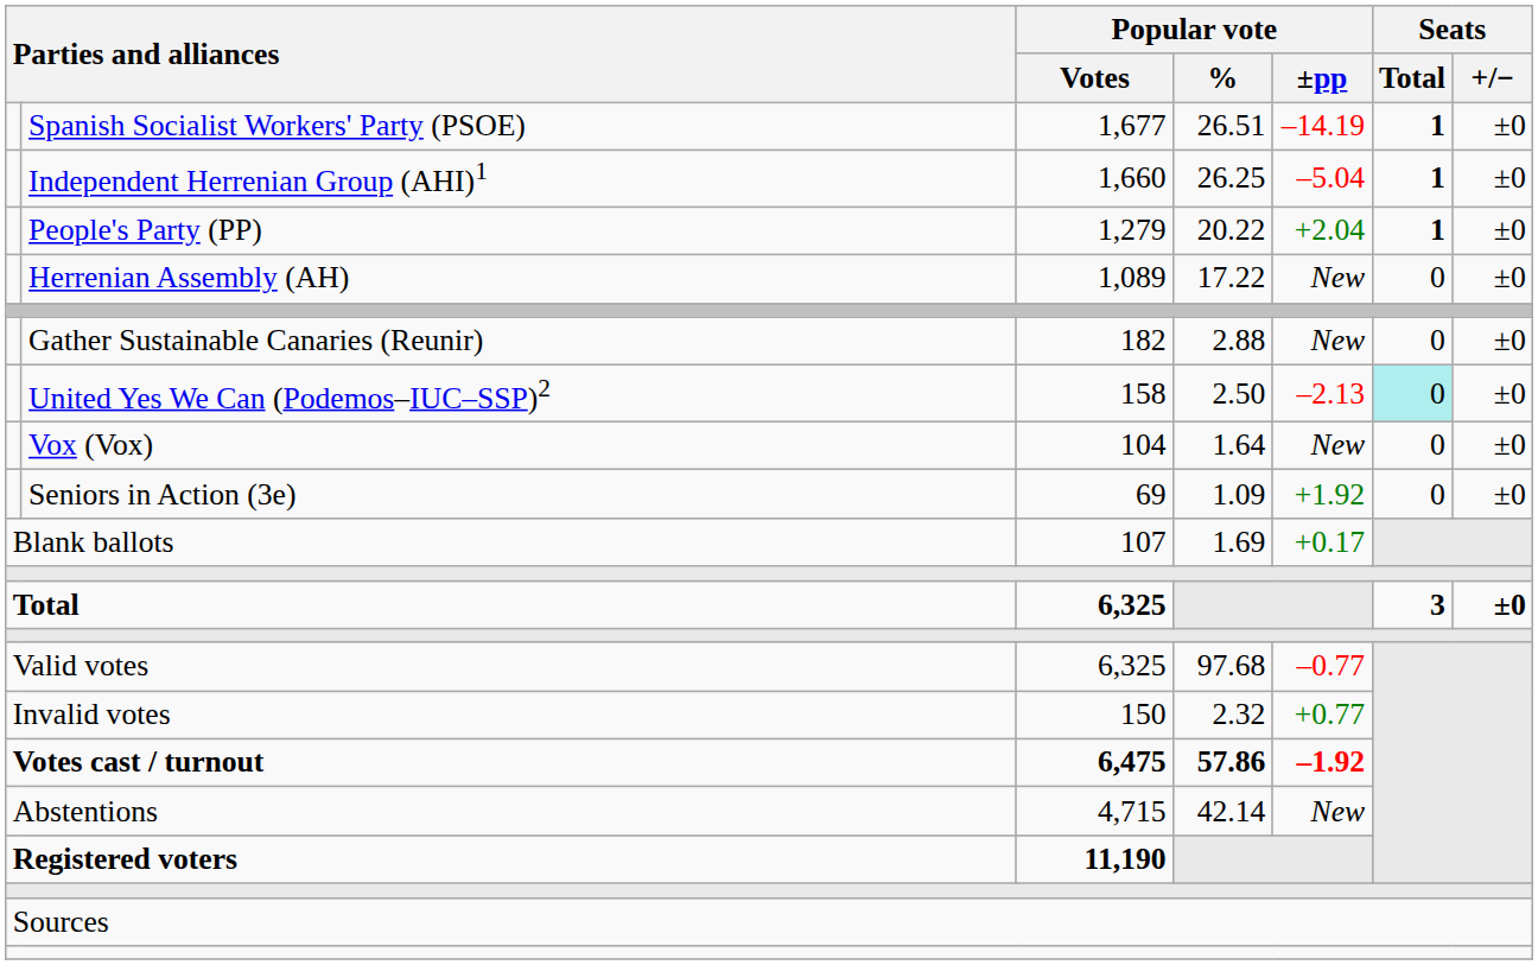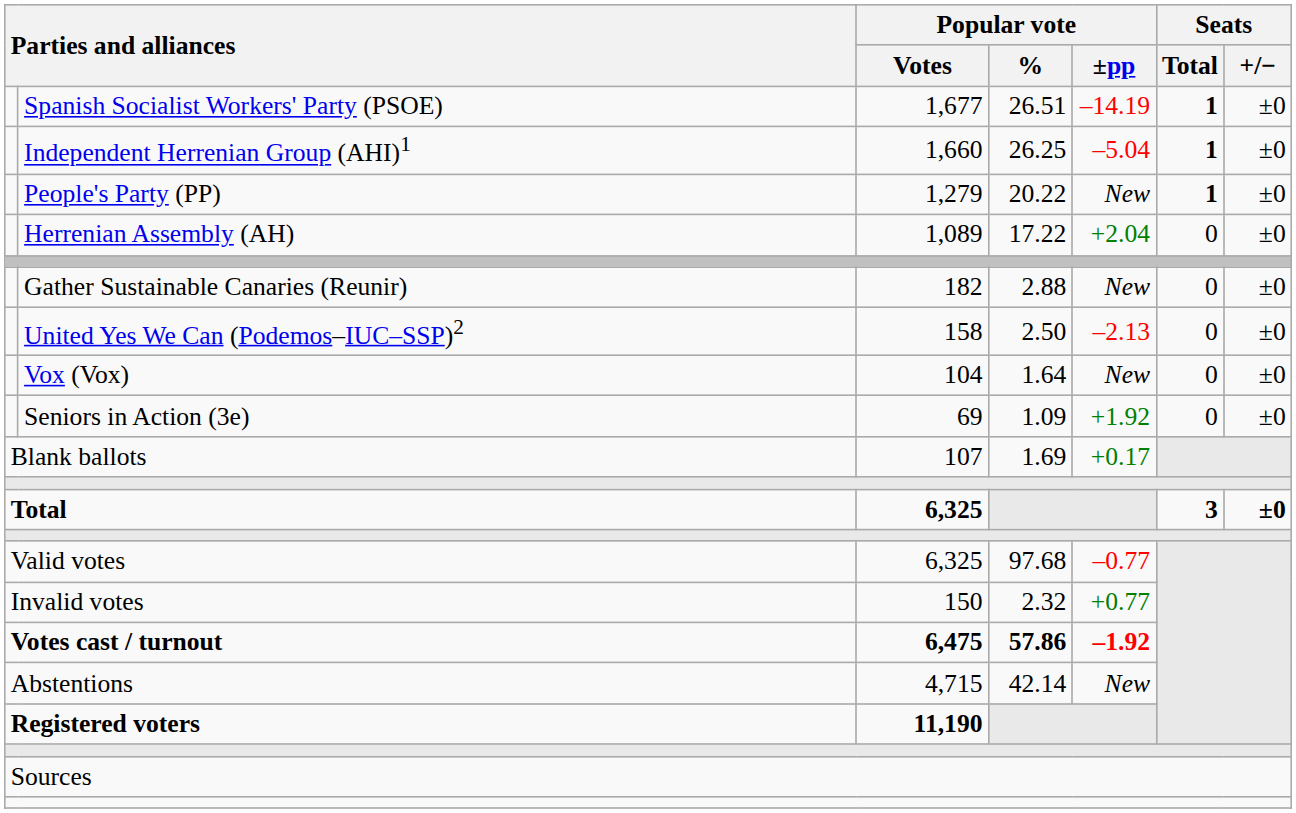People's Party (PP) | Popular vote / ±pp: +2.04 -> New
Herrenian Assembly (AH) | Popular vote / ±pp: New -> +2.04
United Yes We Can (Podemos–IUC–SSP)2 | Seats / Total: paleturquoise background -> no background
